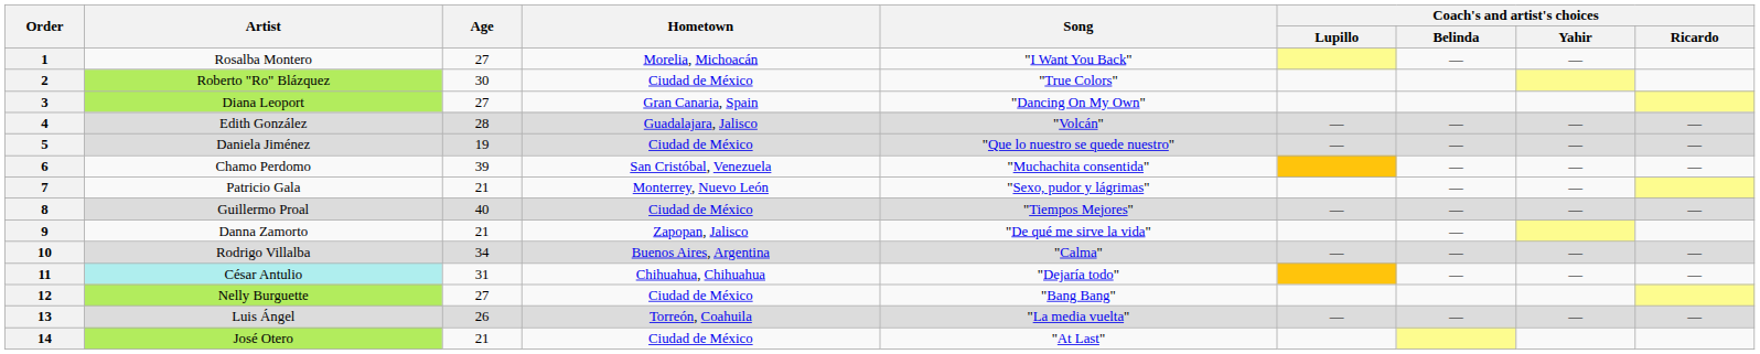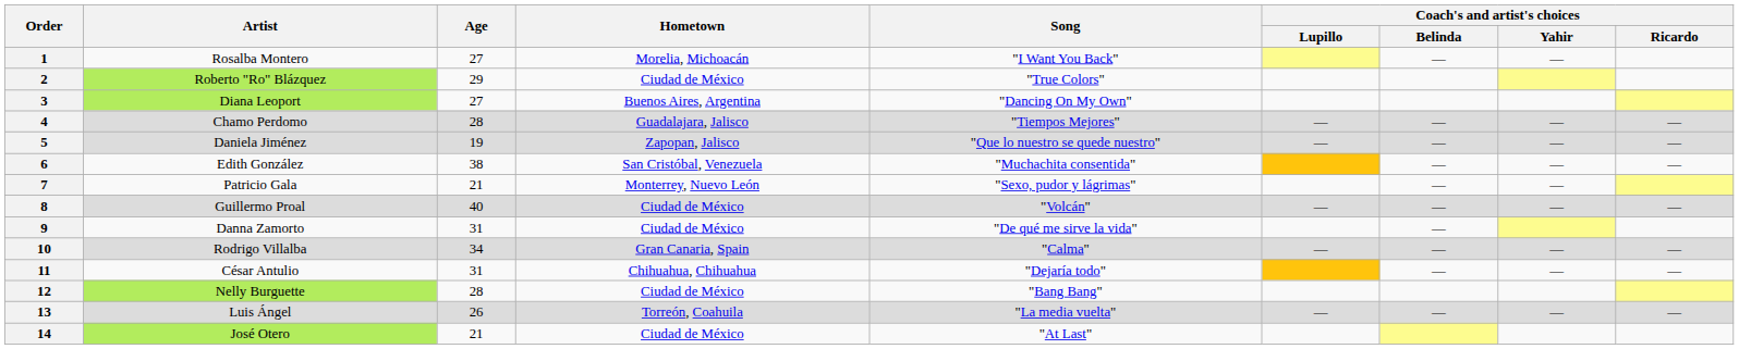2 | Age: 30 -> 29
3 | Hometown: Gran Canaria, Spain -> Buenos Aires, Argentina
4 | Artist: Edith González -> Chamo Perdomo
4 | Song: "Volcán" -> "Tiempos Mejores"
5 | Hometown: Ciudad de México -> Zapopan, Jalisco
6 | Artist: Chamo Perdomo -> Edith González
6 | Age: 39 -> 38
8 | Song: "Tiempos Mejores" -> "Volcán"
9 | Age: 21 -> 31
9 | Hometown: Zapopan, Jalisco -> Ciudad de México
10 | Hometown: Buenos Aires, Argentina -> Gran Canaria, Spain
11 | Artist: paleturquoise background -> no background
12 | Age: 27 -> 28
